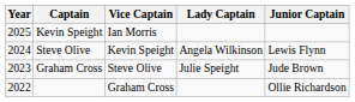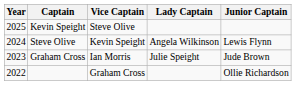row 2 | Vice Captain: Ian Morris -> Steve Olive
row 4 | Vice Captain: Steve Olive -> Ian Morris
